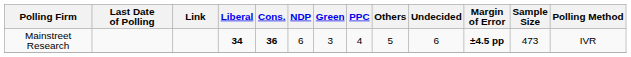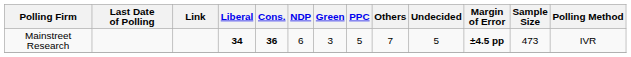Mainstreet Research | PPC: 4 -> 5
Mainstreet Research | Others: 5 -> 7
Mainstreet Research | Undecided: 6 -> 5
